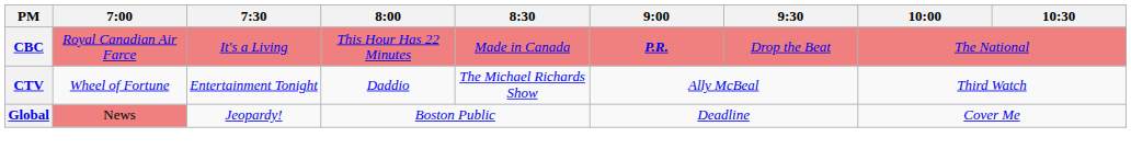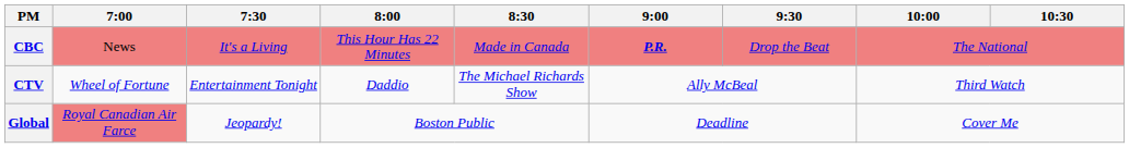CBC | 7:00: Royal Canadian Air Farce -> News
Global | 7:00: News -> Royal Canadian Air Farce
